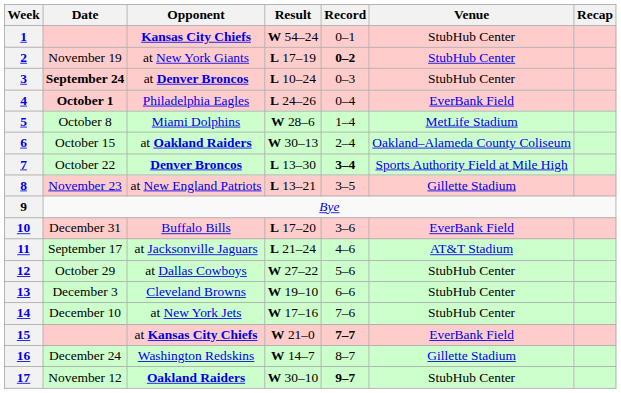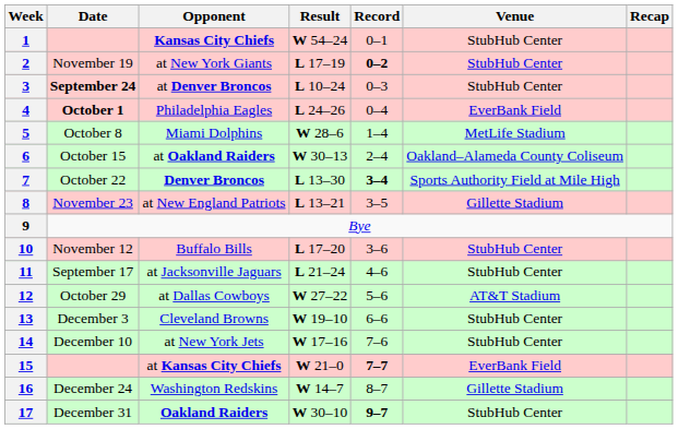10 | Date: December 31 -> November 12
10 | Venue: EverBank Field -> StubHub Center
11 | Venue: AT&T Stadium -> StubHub Center
12 | Venue: StubHub Center -> AT&T Stadium
17 | Date: November 12 -> December 31
